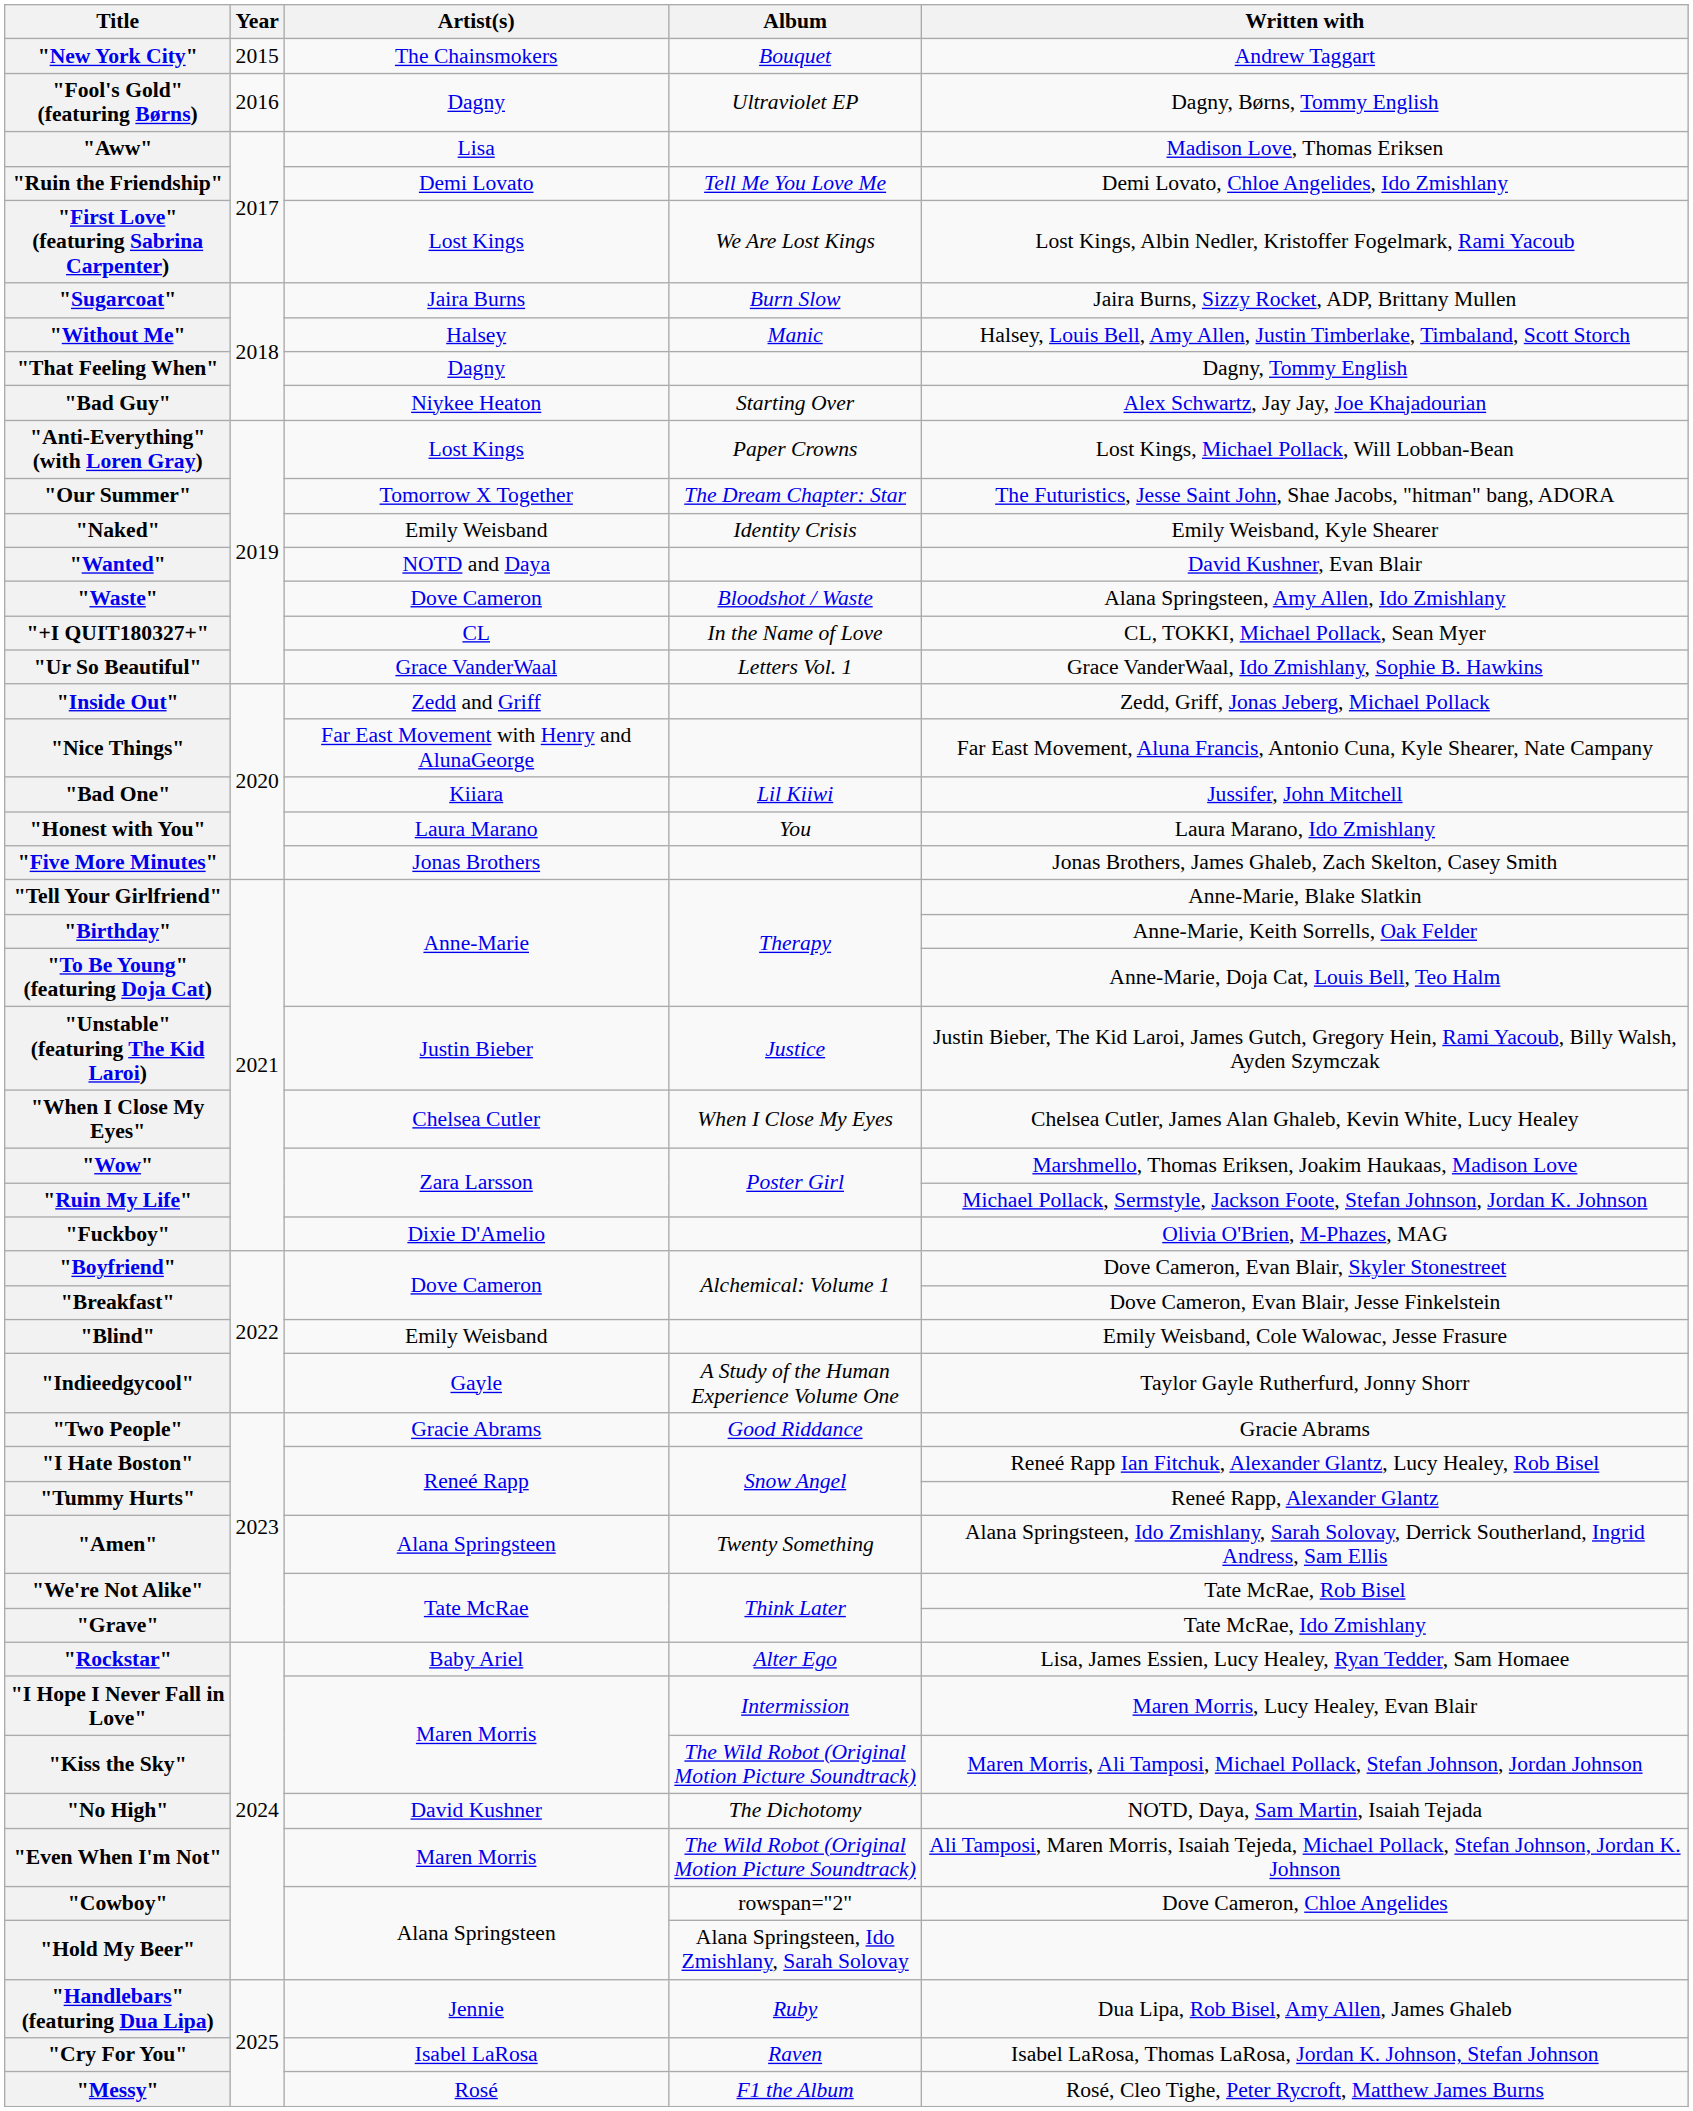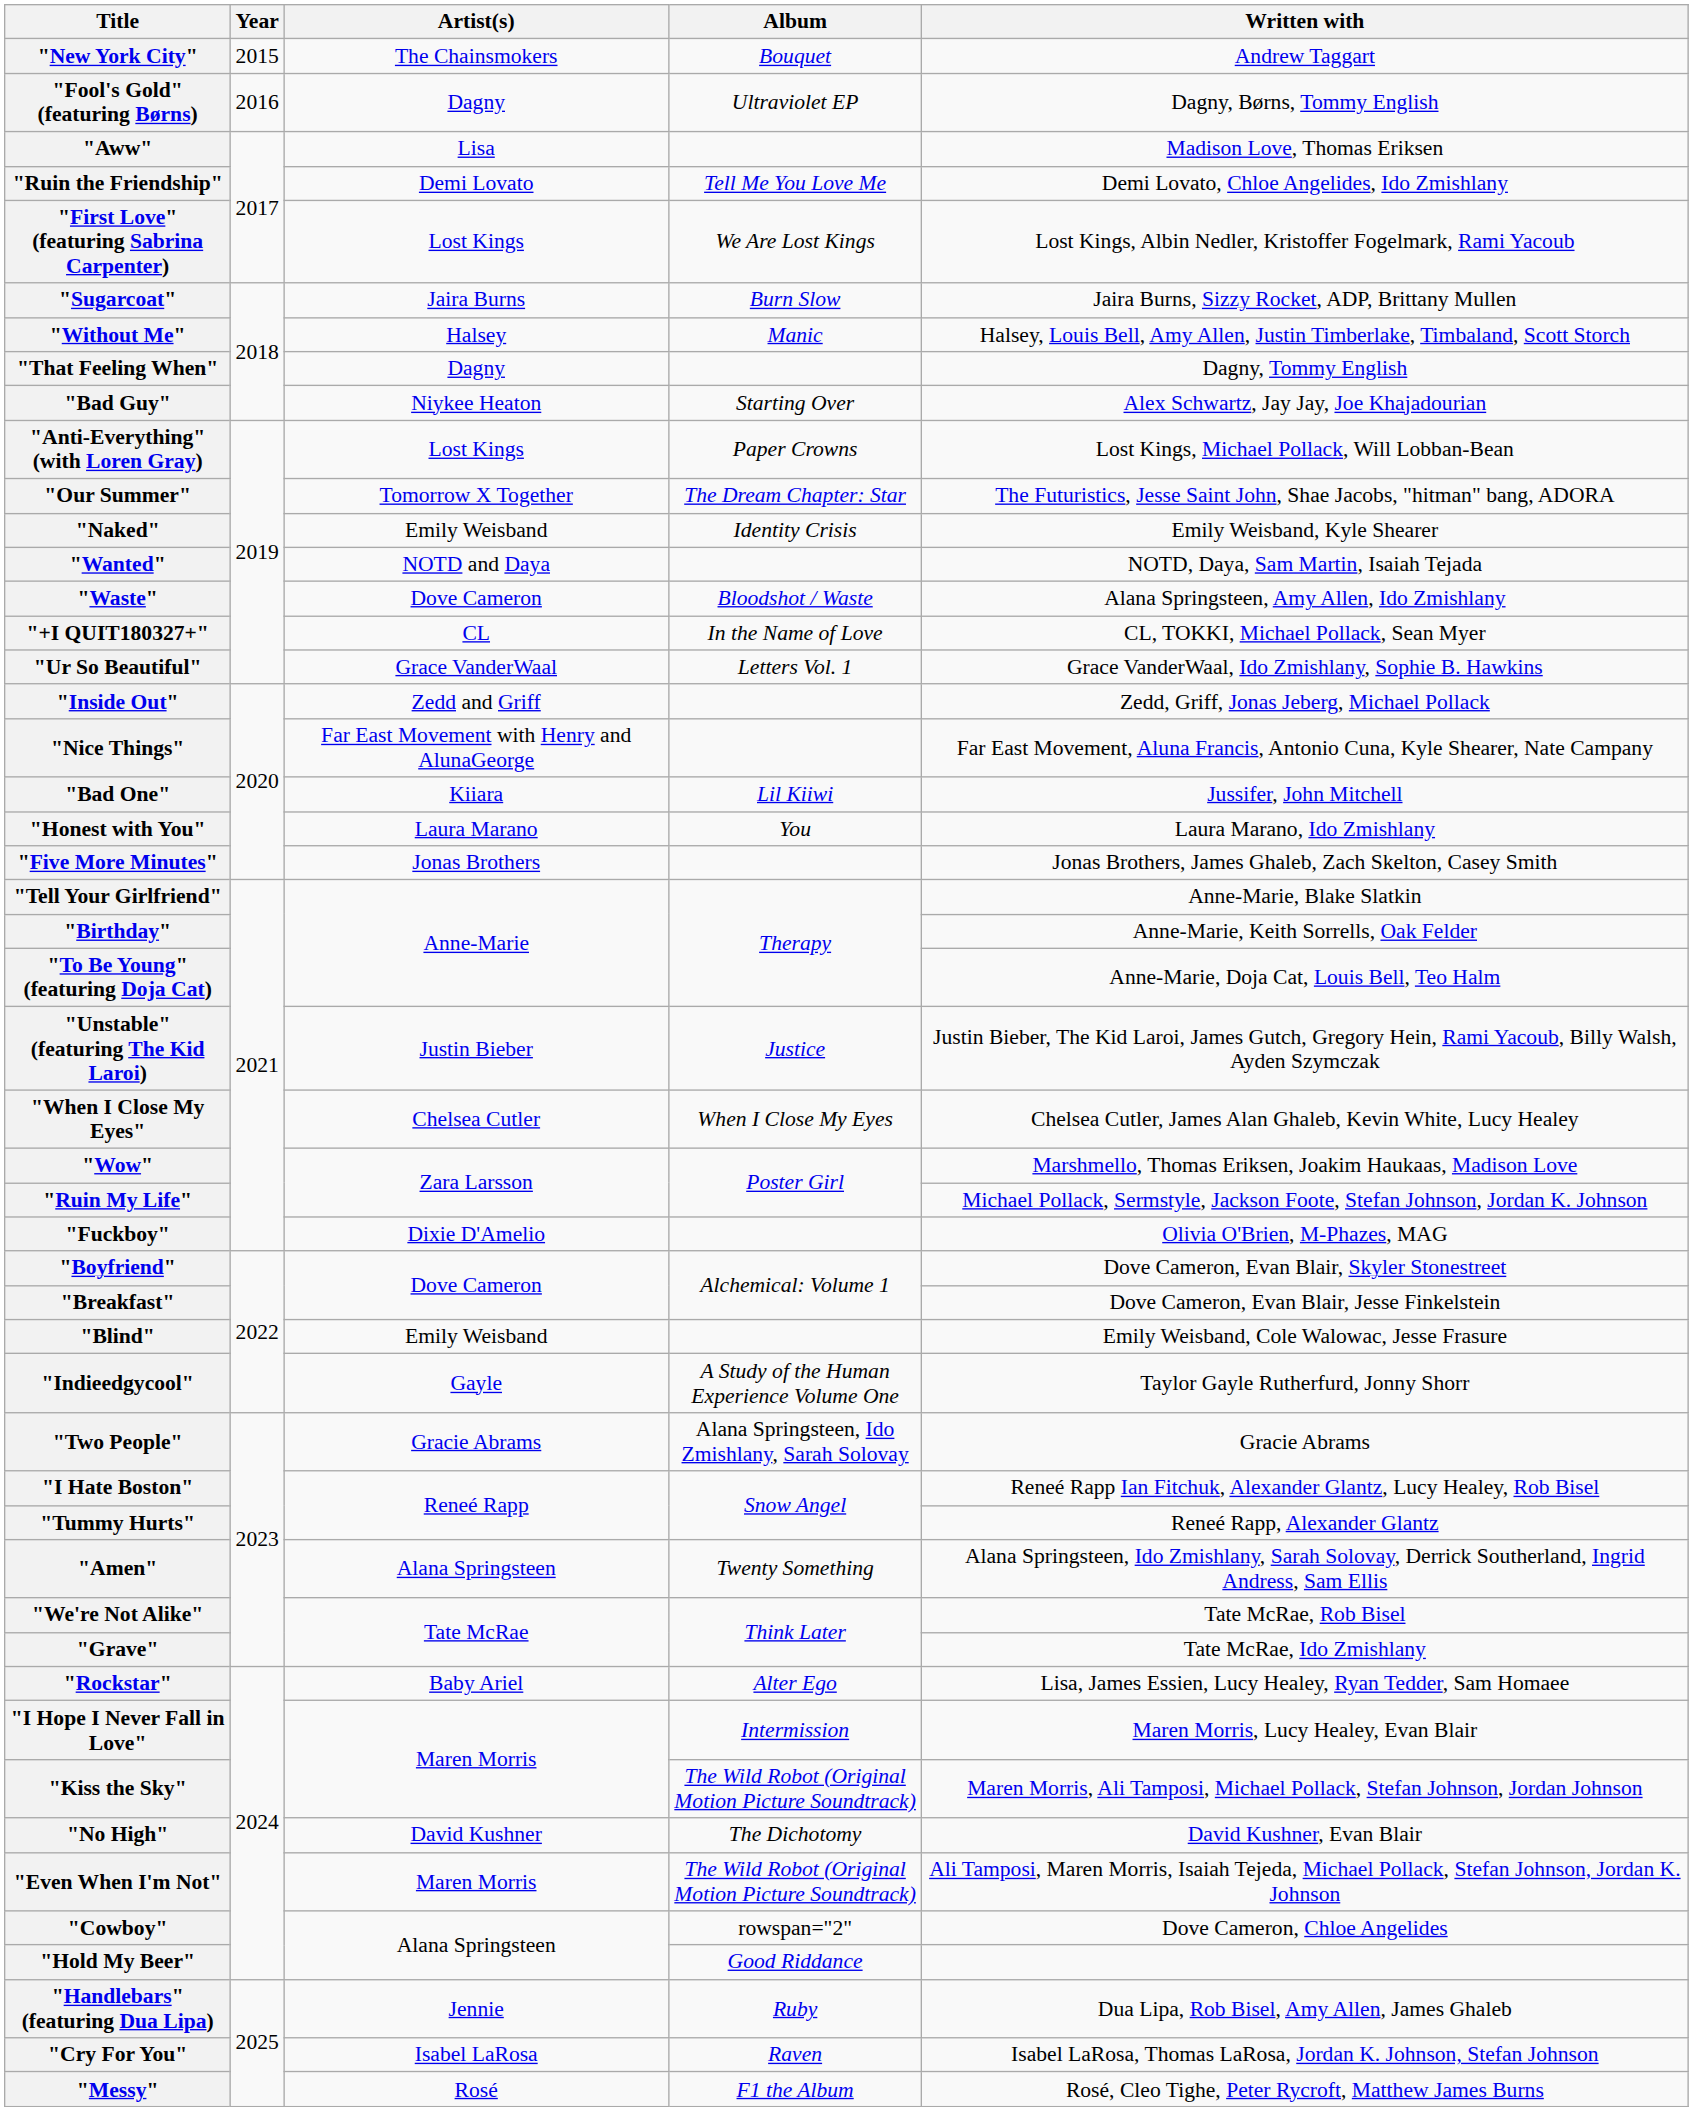"Wanted" | Written with: David Kushner, Evan Blair -> NOTD, Daya, Sam Martin, Isaiah Tejada
"Two People" | Album: Good Riddance -> Alana Springsteen, Ido Zmishlany, Sarah Solovay
"No High" | Written with: NOTD, Daya, Sam Martin, Isaiah Tejada -> David Kushner, Evan Blair
"Hold My Beer" | Album: Alana Springsteen, Ido Zmishlany, Sarah Solovay -> Good Riddance
